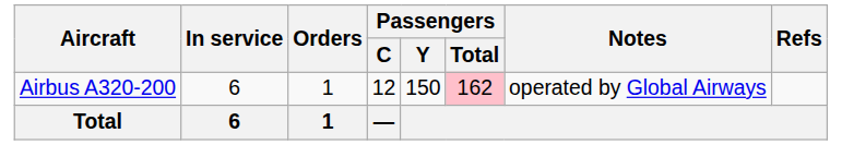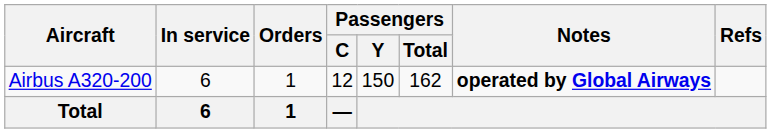Airbus A320-200 | Passengers / Total: pink background -> no background
Airbus A320-200 | Notes: normal -> bold
